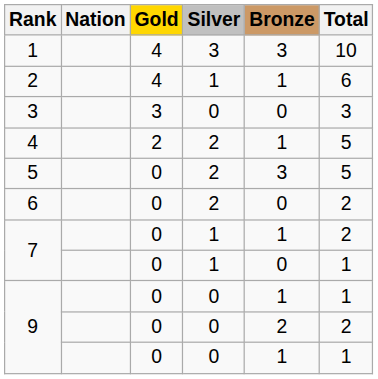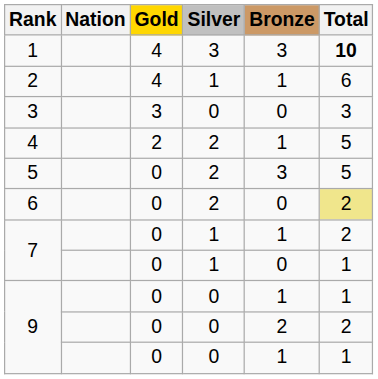row 2 | Total: normal -> bold
row 7 | Total: no background -> khaki background
